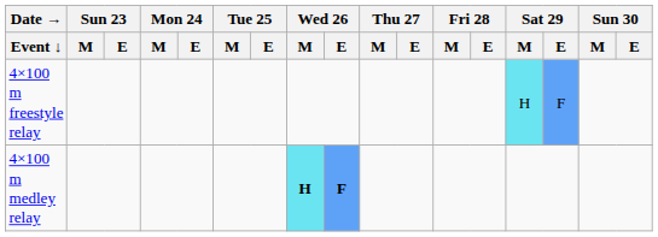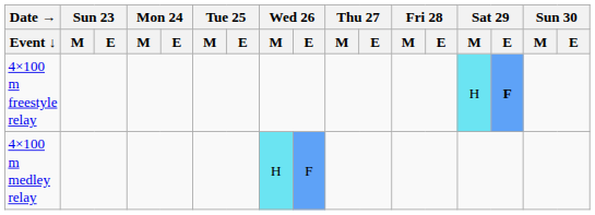4×100 m freestyle relay | Sat 29 / E: normal -> bold
4×100 m medley relay | Wed 26 / M: bold -> normal
4×100 m medley relay | Wed 26 / E: bold -> normal
